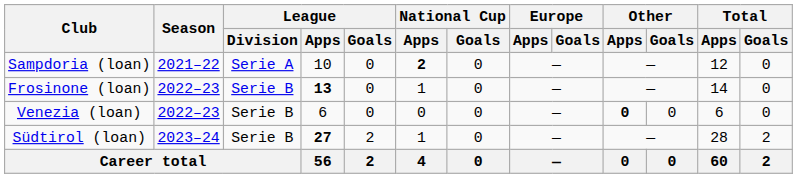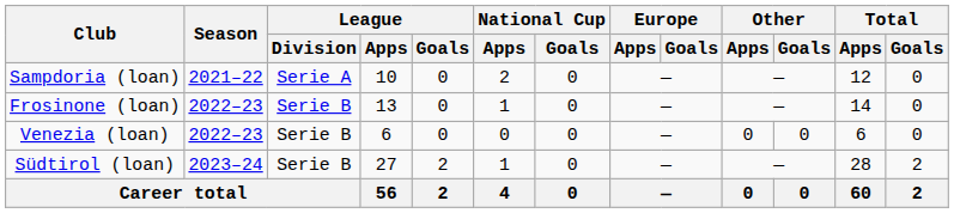Sampdoria (loan) | National Cup / Apps: bold -> normal
Frosinone (loan) | League / Apps: bold -> normal
Venezia (loan) | Other / Apps: bold -> normal
Südtirol (loan) | League / Apps: bold -> normal
